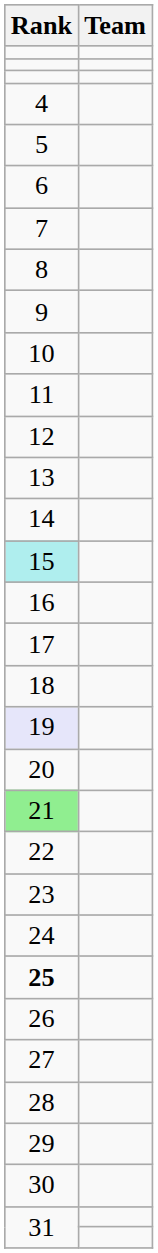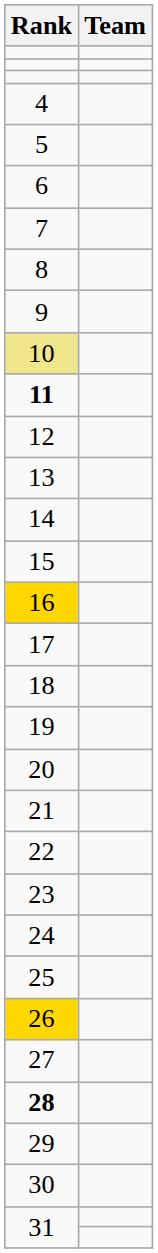row 11 | Rank: no background -> khaki background
row 12 | Rank: normal -> bold
row 16 | Rank: paleturquoise background -> no background
row 17 | Rank: no background -> gold background
row 20 | Rank: lavender background -> no background
row 22 | Rank: lightgreen background -> no background
row 26 | Rank: bold -> normal
row 27 | Rank: no background -> gold background
row 29 | Rank: normal -> bold
